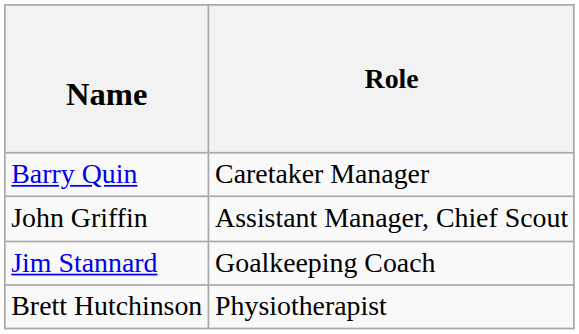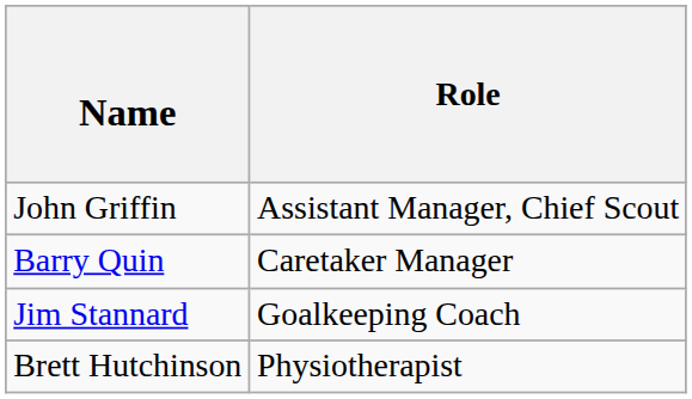rows swapped: Barry Quin <-> John Griffin
